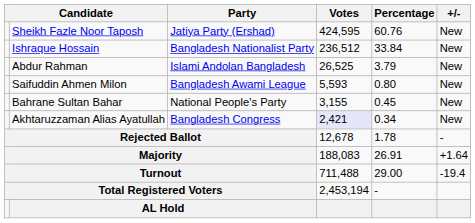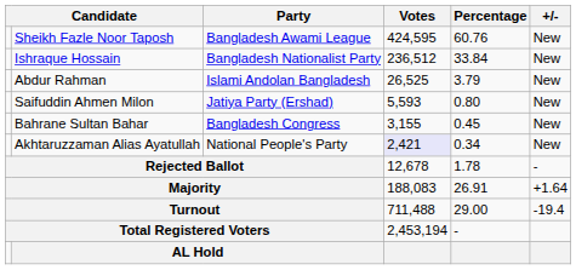Sheikh Fazle Noor Taposh | Party: Jatiya Party (Ershad) -> Bangladesh Awami League
Saifuddin Ahmen Milon | Party: Bangladesh Awami League -> Jatiya Party (Ershad)
Bahrane Sultan Bahar | Party: National People's Party -> Bangladesh Congress
Akhtaruzzaman Alias Ayatullah | Party: Bangladesh Congress -> National People's Party
